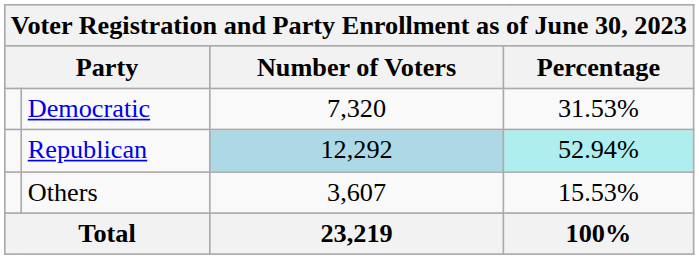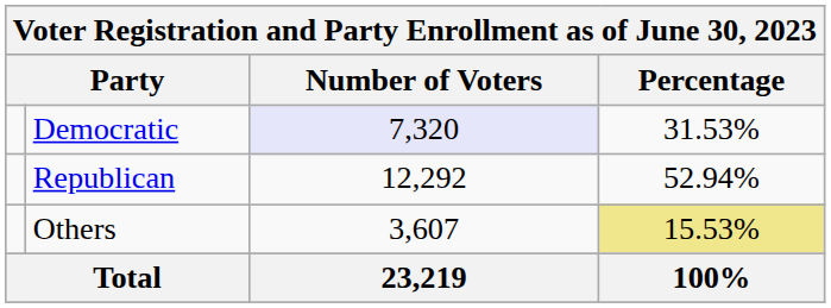Democratic | Number of Voters: no background -> lavender background
Republican | Number of Voters: lightblue background -> no background
Republican | Percentage: paleturquoise background -> no background
Others | Percentage: no background -> khaki background
